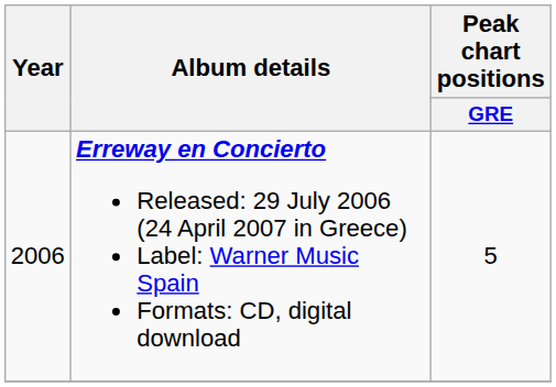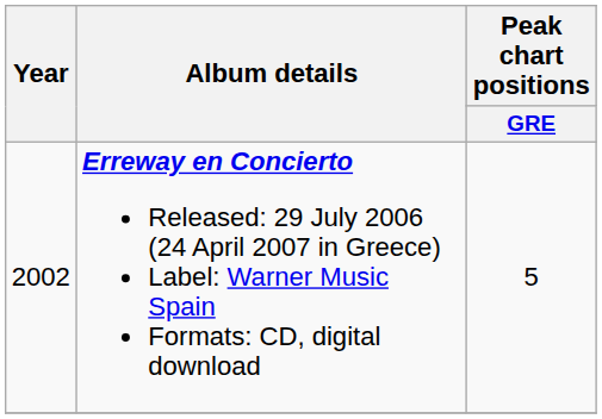row 3 | Year: 2006 -> 2002
